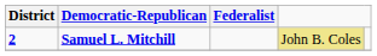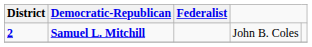Samuel L. Mitchill | column 4: khaki background -> no background
